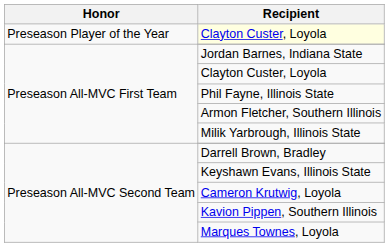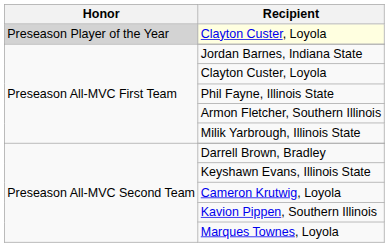row 2 | Honor: no background -> lightgrey background
